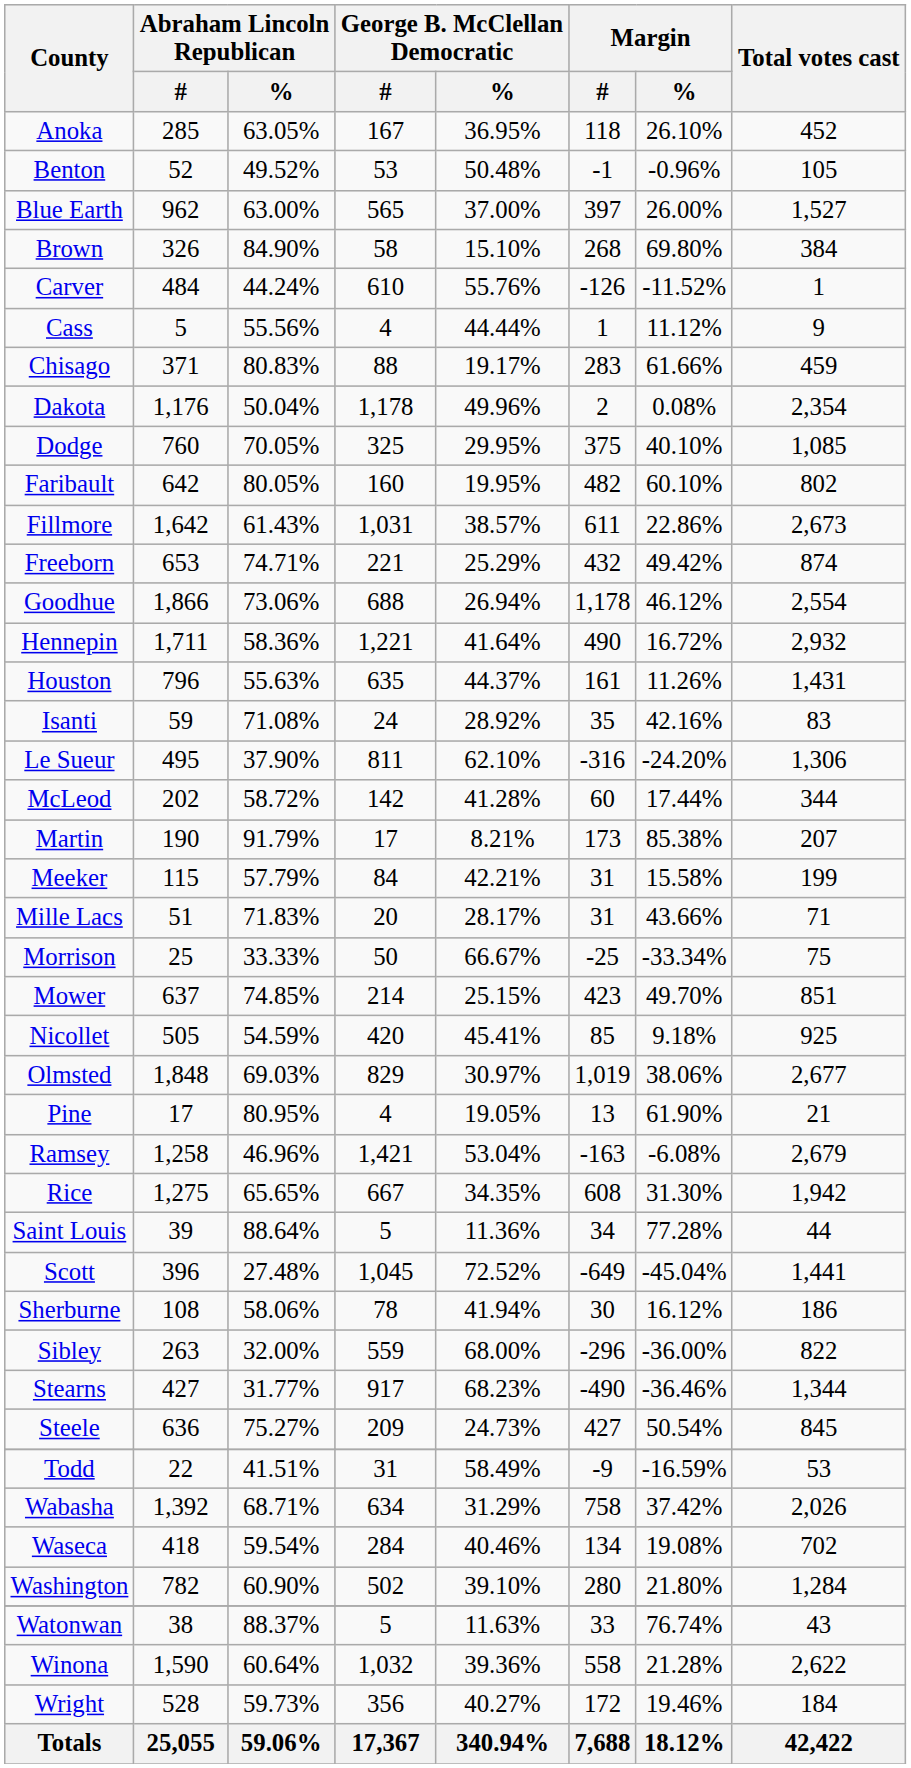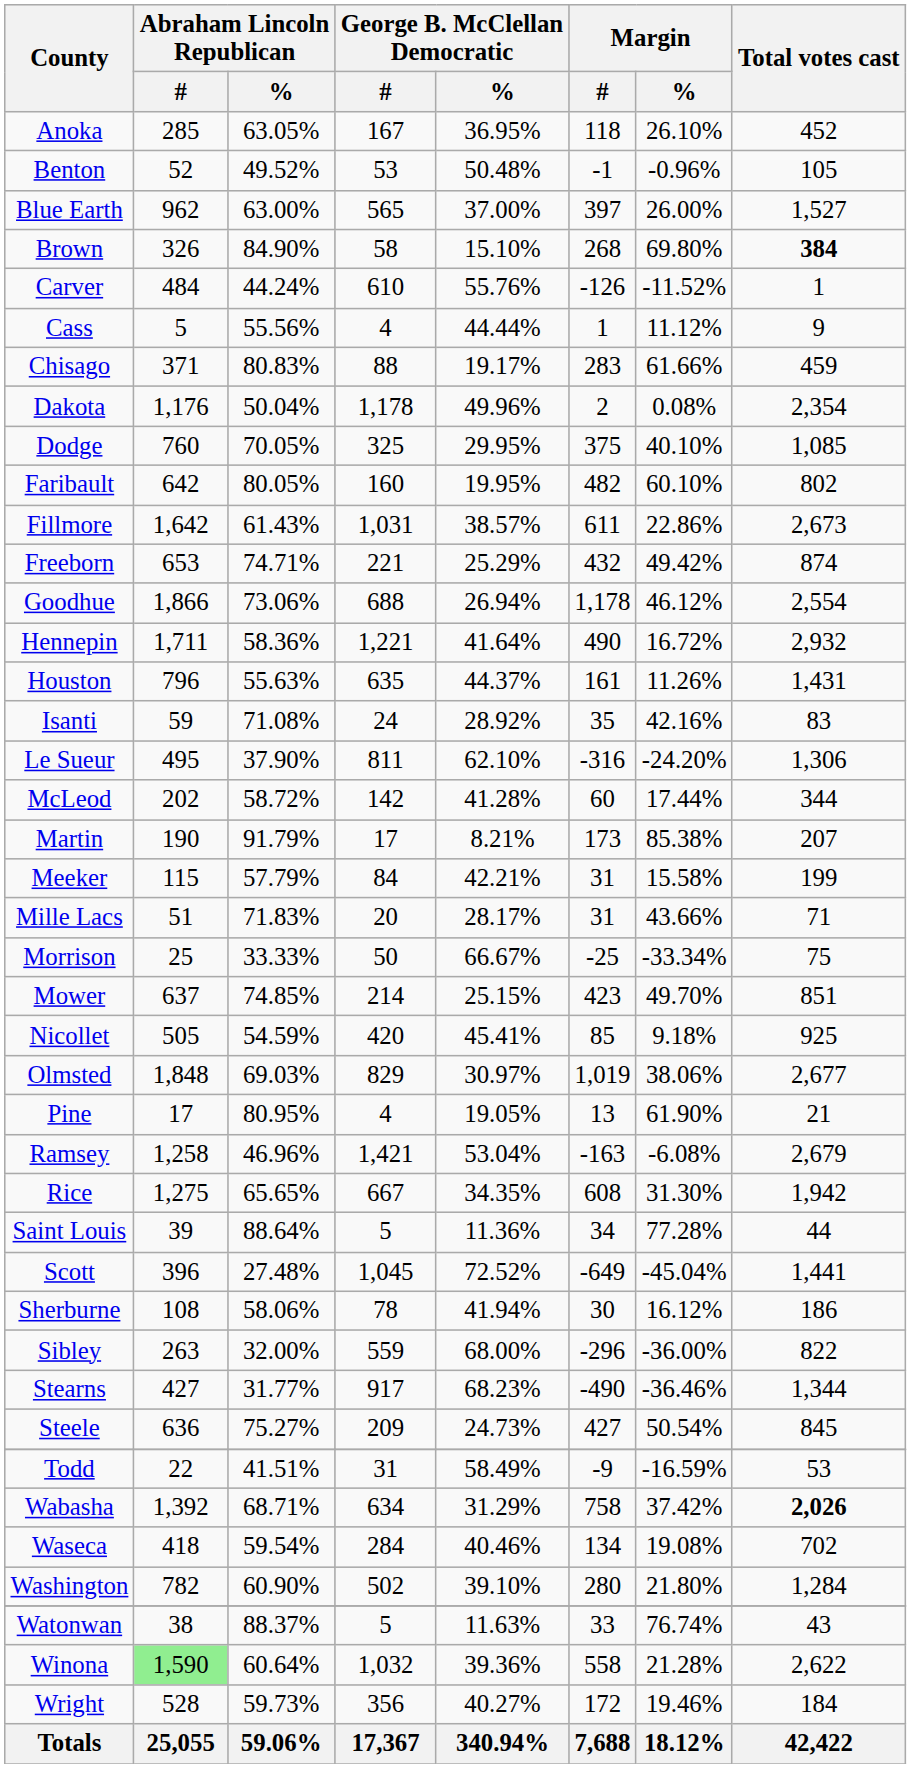Brown | Total votes cast: normal -> bold
Wabasha | Total votes cast: normal -> bold
Winona | Abraham Lincoln Republican / #: no background -> lightgreen background
